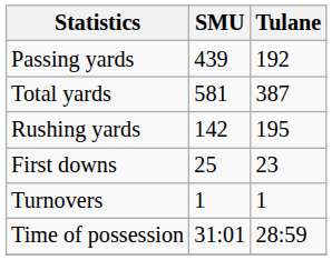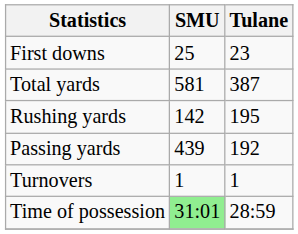rows swapped: First downs <-> Passing yards
Time of possession | SMU: no background -> lightgreen background
